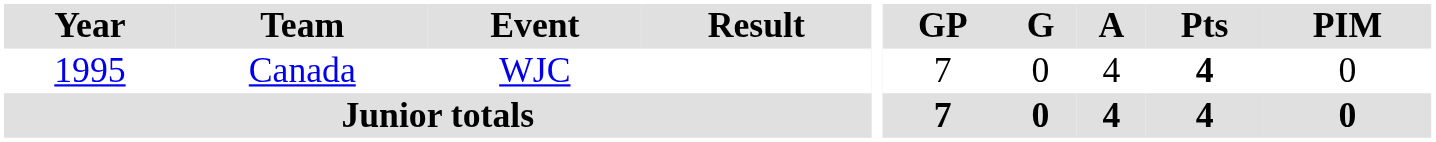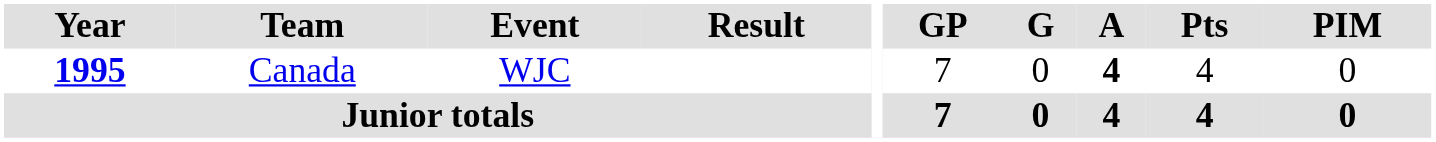Canada | Year: normal -> bold
Canada | A: normal -> bold
Canada | Pts: bold -> normal
